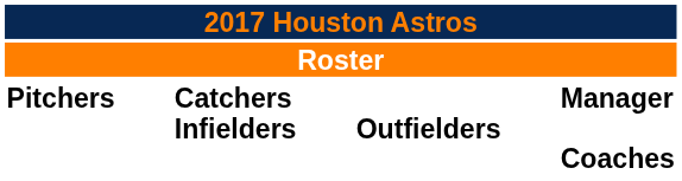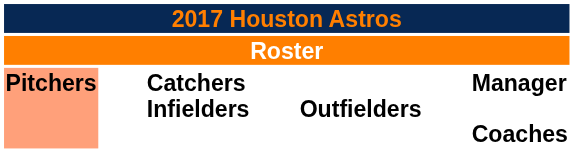Pitchers | column 1: no background -> lightsalmon background
